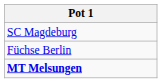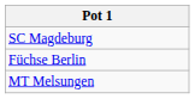row 4 | column 1: bold -> normal
